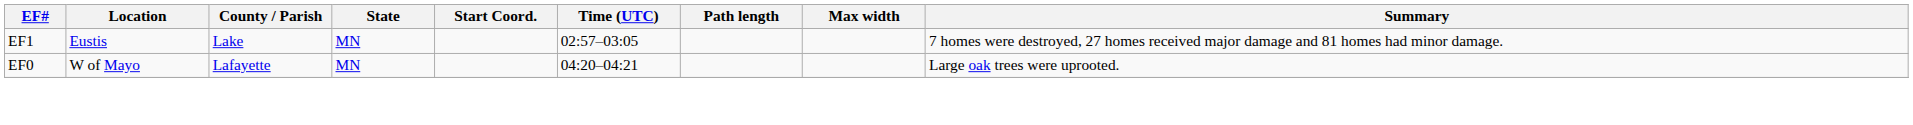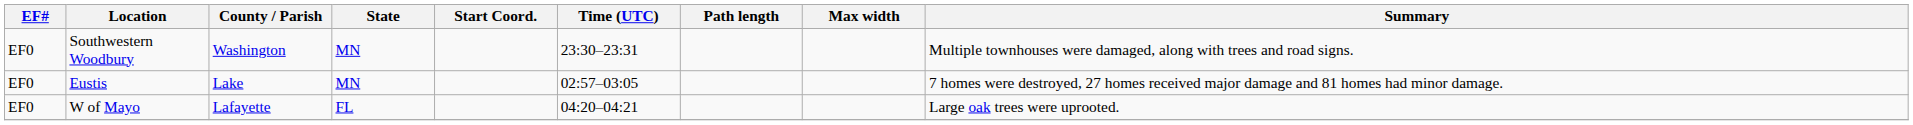+ row: EF0 | Southwestern Woodbury | Washington | MN | 23:30–23:31 | Multiple townhouses were damaged, along with trees and road signs.
Eustis | EF#: EF1 -> EF0
W of Mayo | State: MN -> FL
